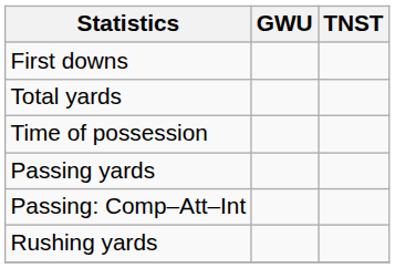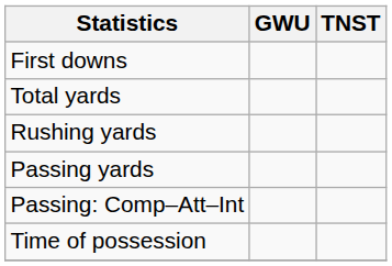rows swapped: Rushing yards <-> Time of possession
